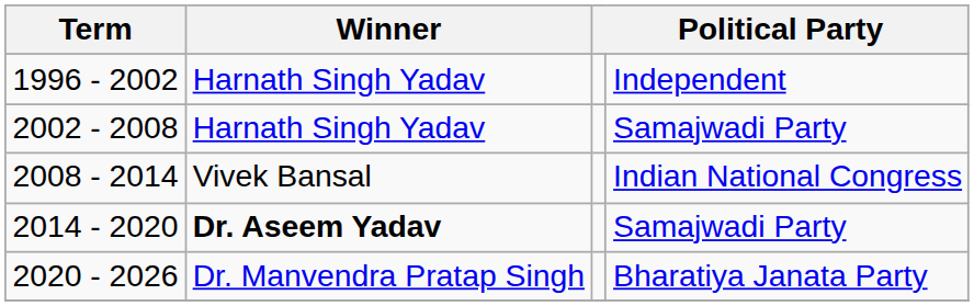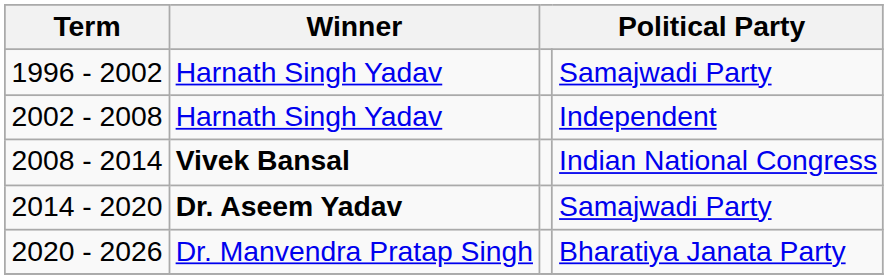1996 - 2002 | column 4: Independent -> Samajwadi Party
2002 - 2008 | column 4: Samajwadi Party -> Independent
2008 - 2014 | Winner: normal -> bold
